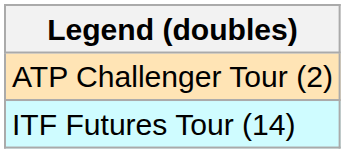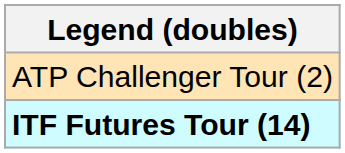row 3 | column 1: normal -> bold
